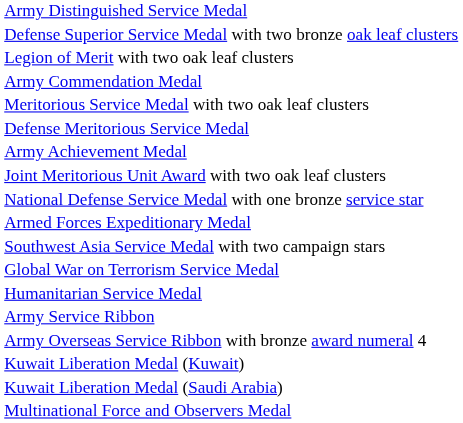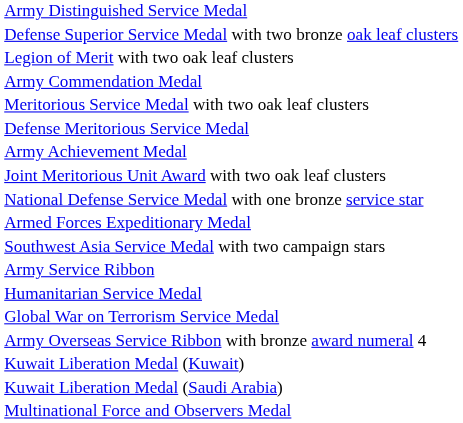row 12 | column 1: Global War on Terrorism Service Medal -> Army Service Ribbon
row 14 | column 1: Army Service Ribbon -> Global War on Terrorism Service Medal
